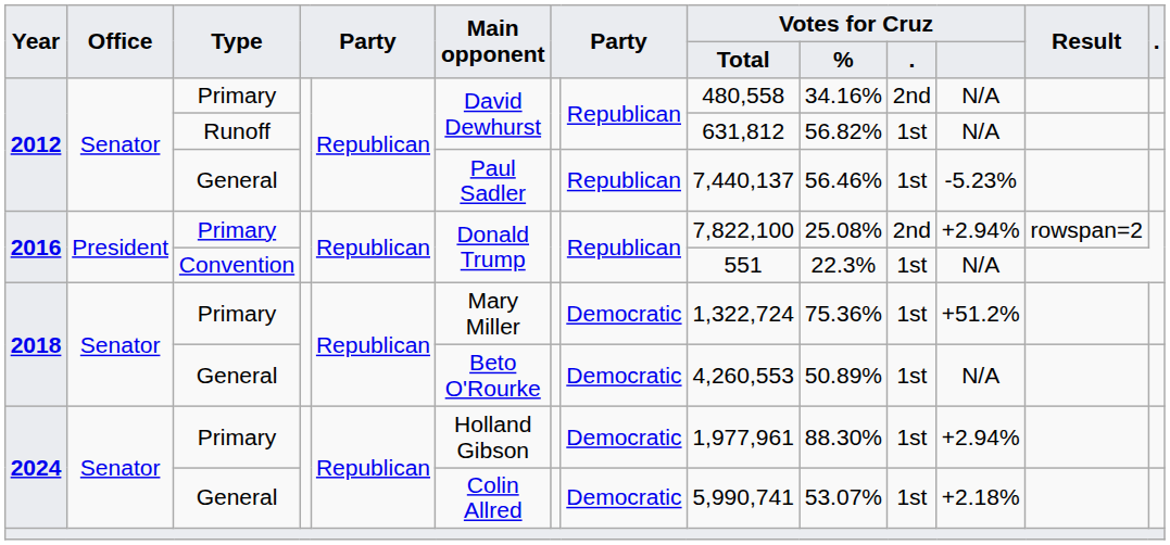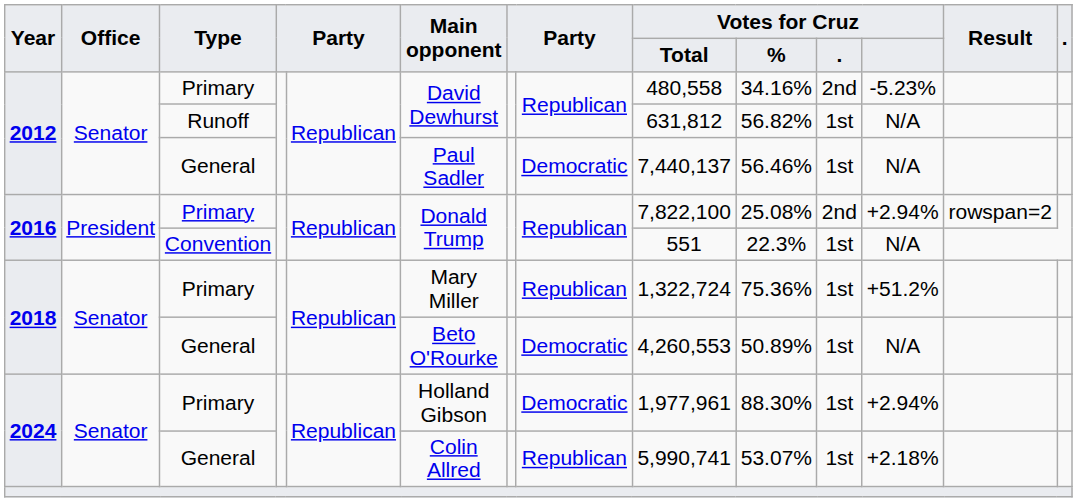2012 / Primary | Votes for Cruz: N/A -> -5.23%
2012 / General | column 8: Republican -> Democratic
2012 / General | Votes for Cruz: -5.23% -> N/A
2018 / Primary | column 8: Democratic -> Republican
2024 / General | column 8: Democratic -> Republican
